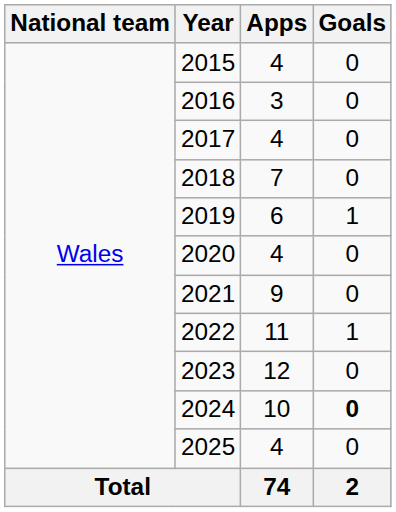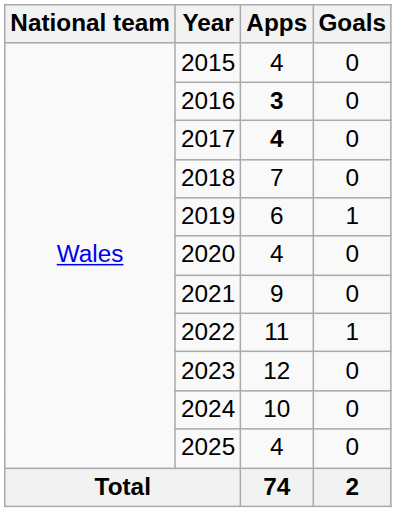2016 | Apps: normal -> bold
2017 | Apps: normal -> bold
2024 | Goals: bold -> normal
